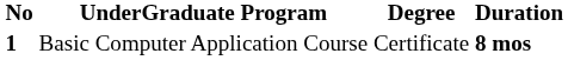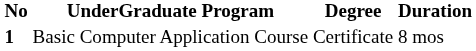Basic Computer Application Course | Duration: bold -> normal
